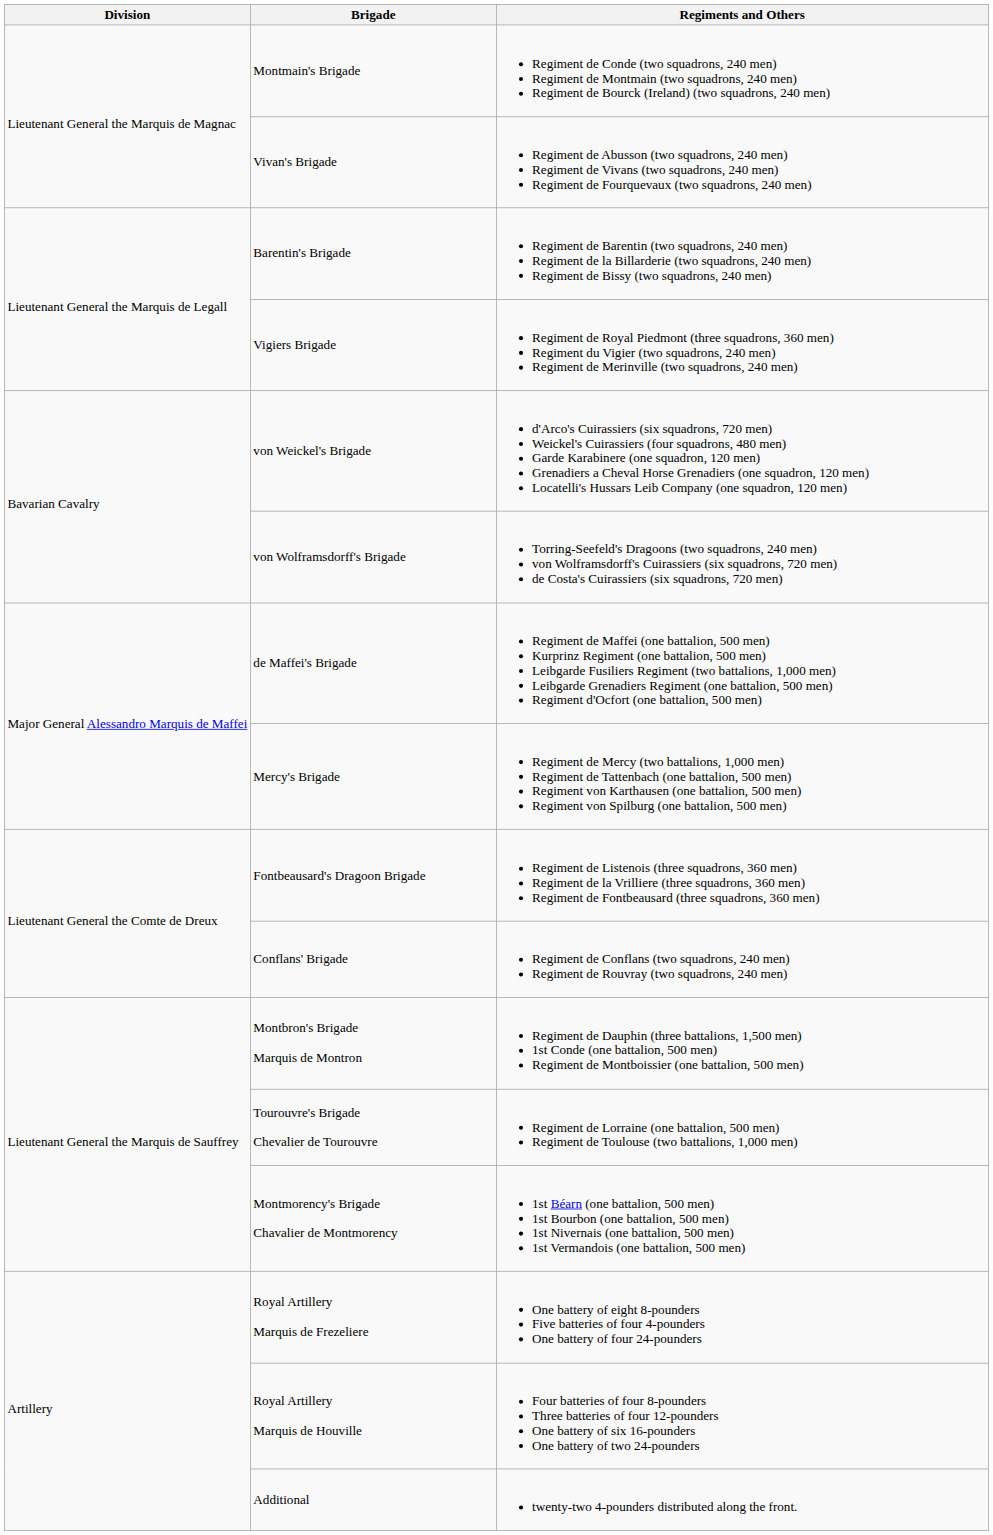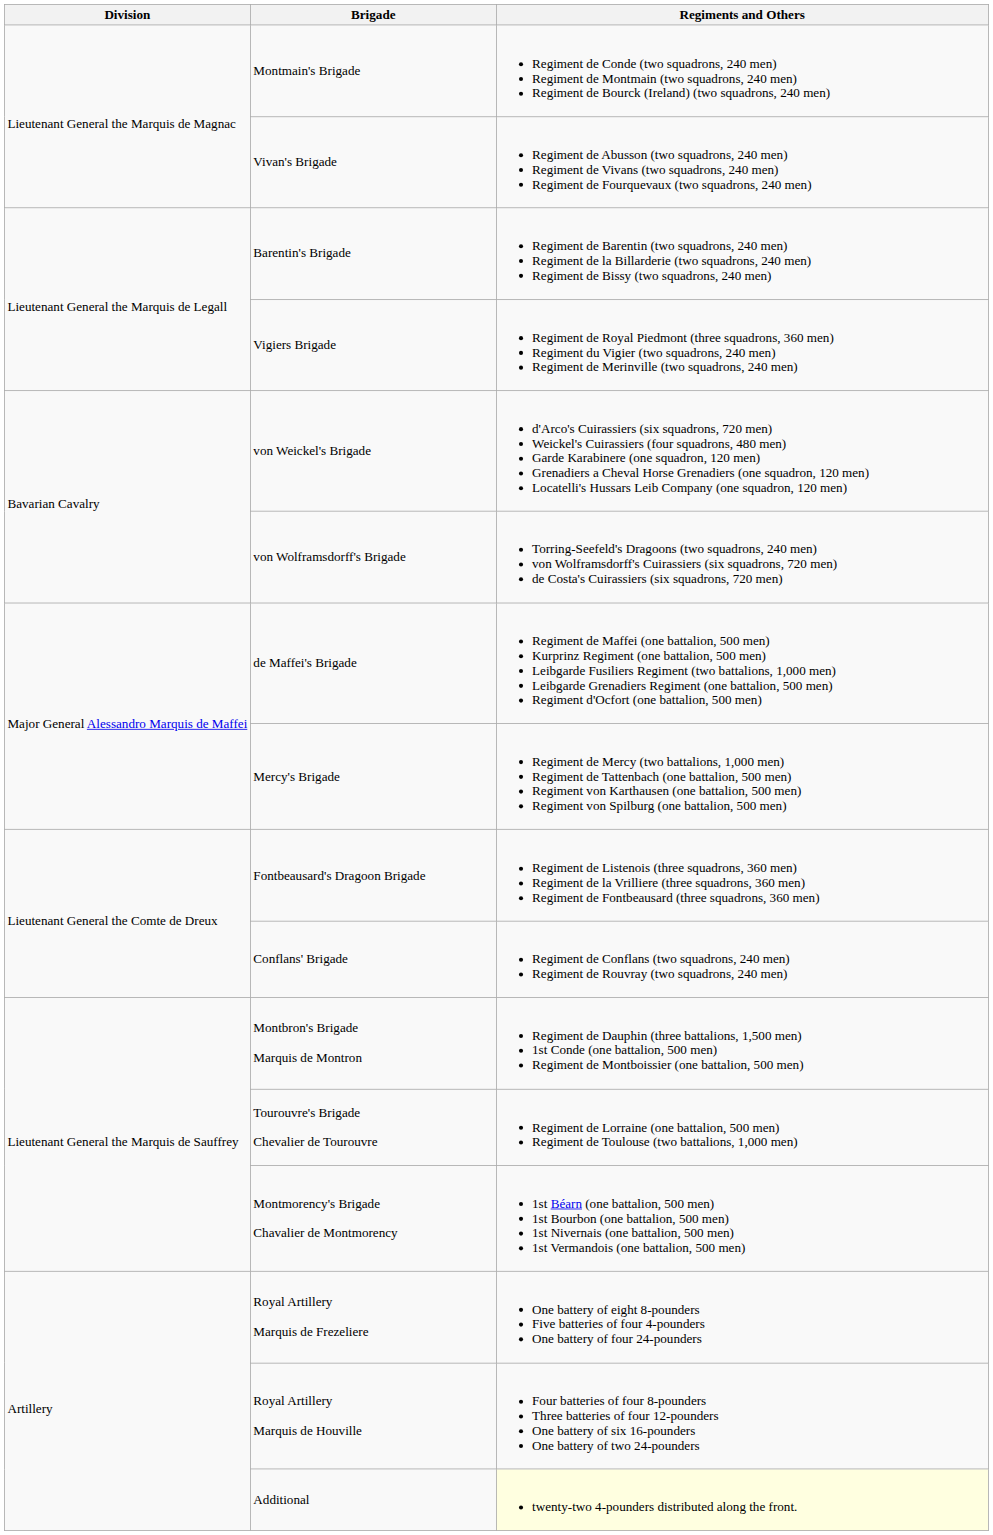Additional | Regiments and Others: no background -> lightyellow background
